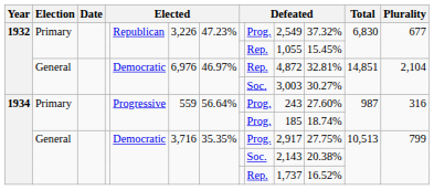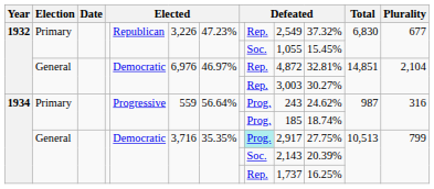row 2 | column 9: Prog. -> Rep.
row 3 | column 9: Rep. -> Soc.
row 5 | column 9: Soc. -> Rep.
row 6 | column 11: 27.60% -> 24.62%
row 8 | column 9: no background -> paleturquoise background
row 9 | column 11: 20.38% -> 20.39%
row 10 | column 11: 16.52% -> 16.25%
